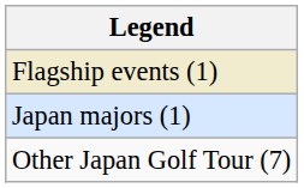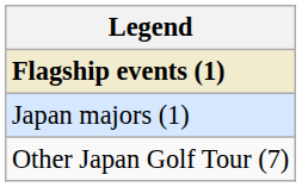row 2 | column 1: normal -> bold
